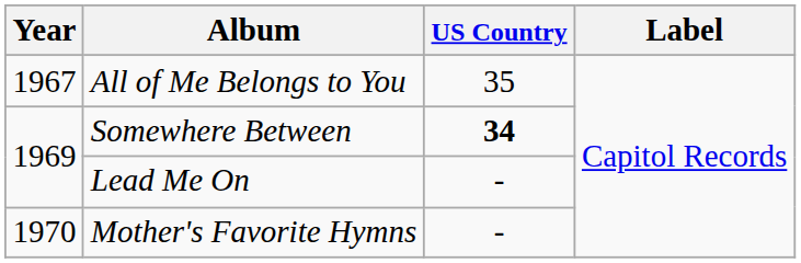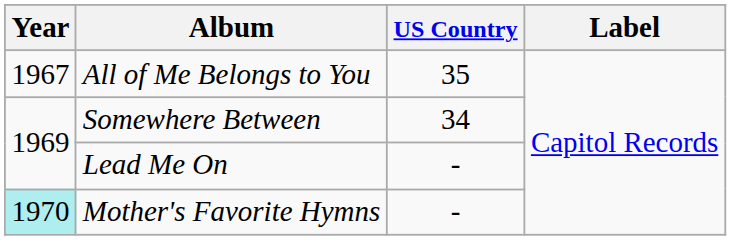Somewhere Between | US Country: bold -> normal
Mother's Favorite Hymns | Year: no background -> paleturquoise background
